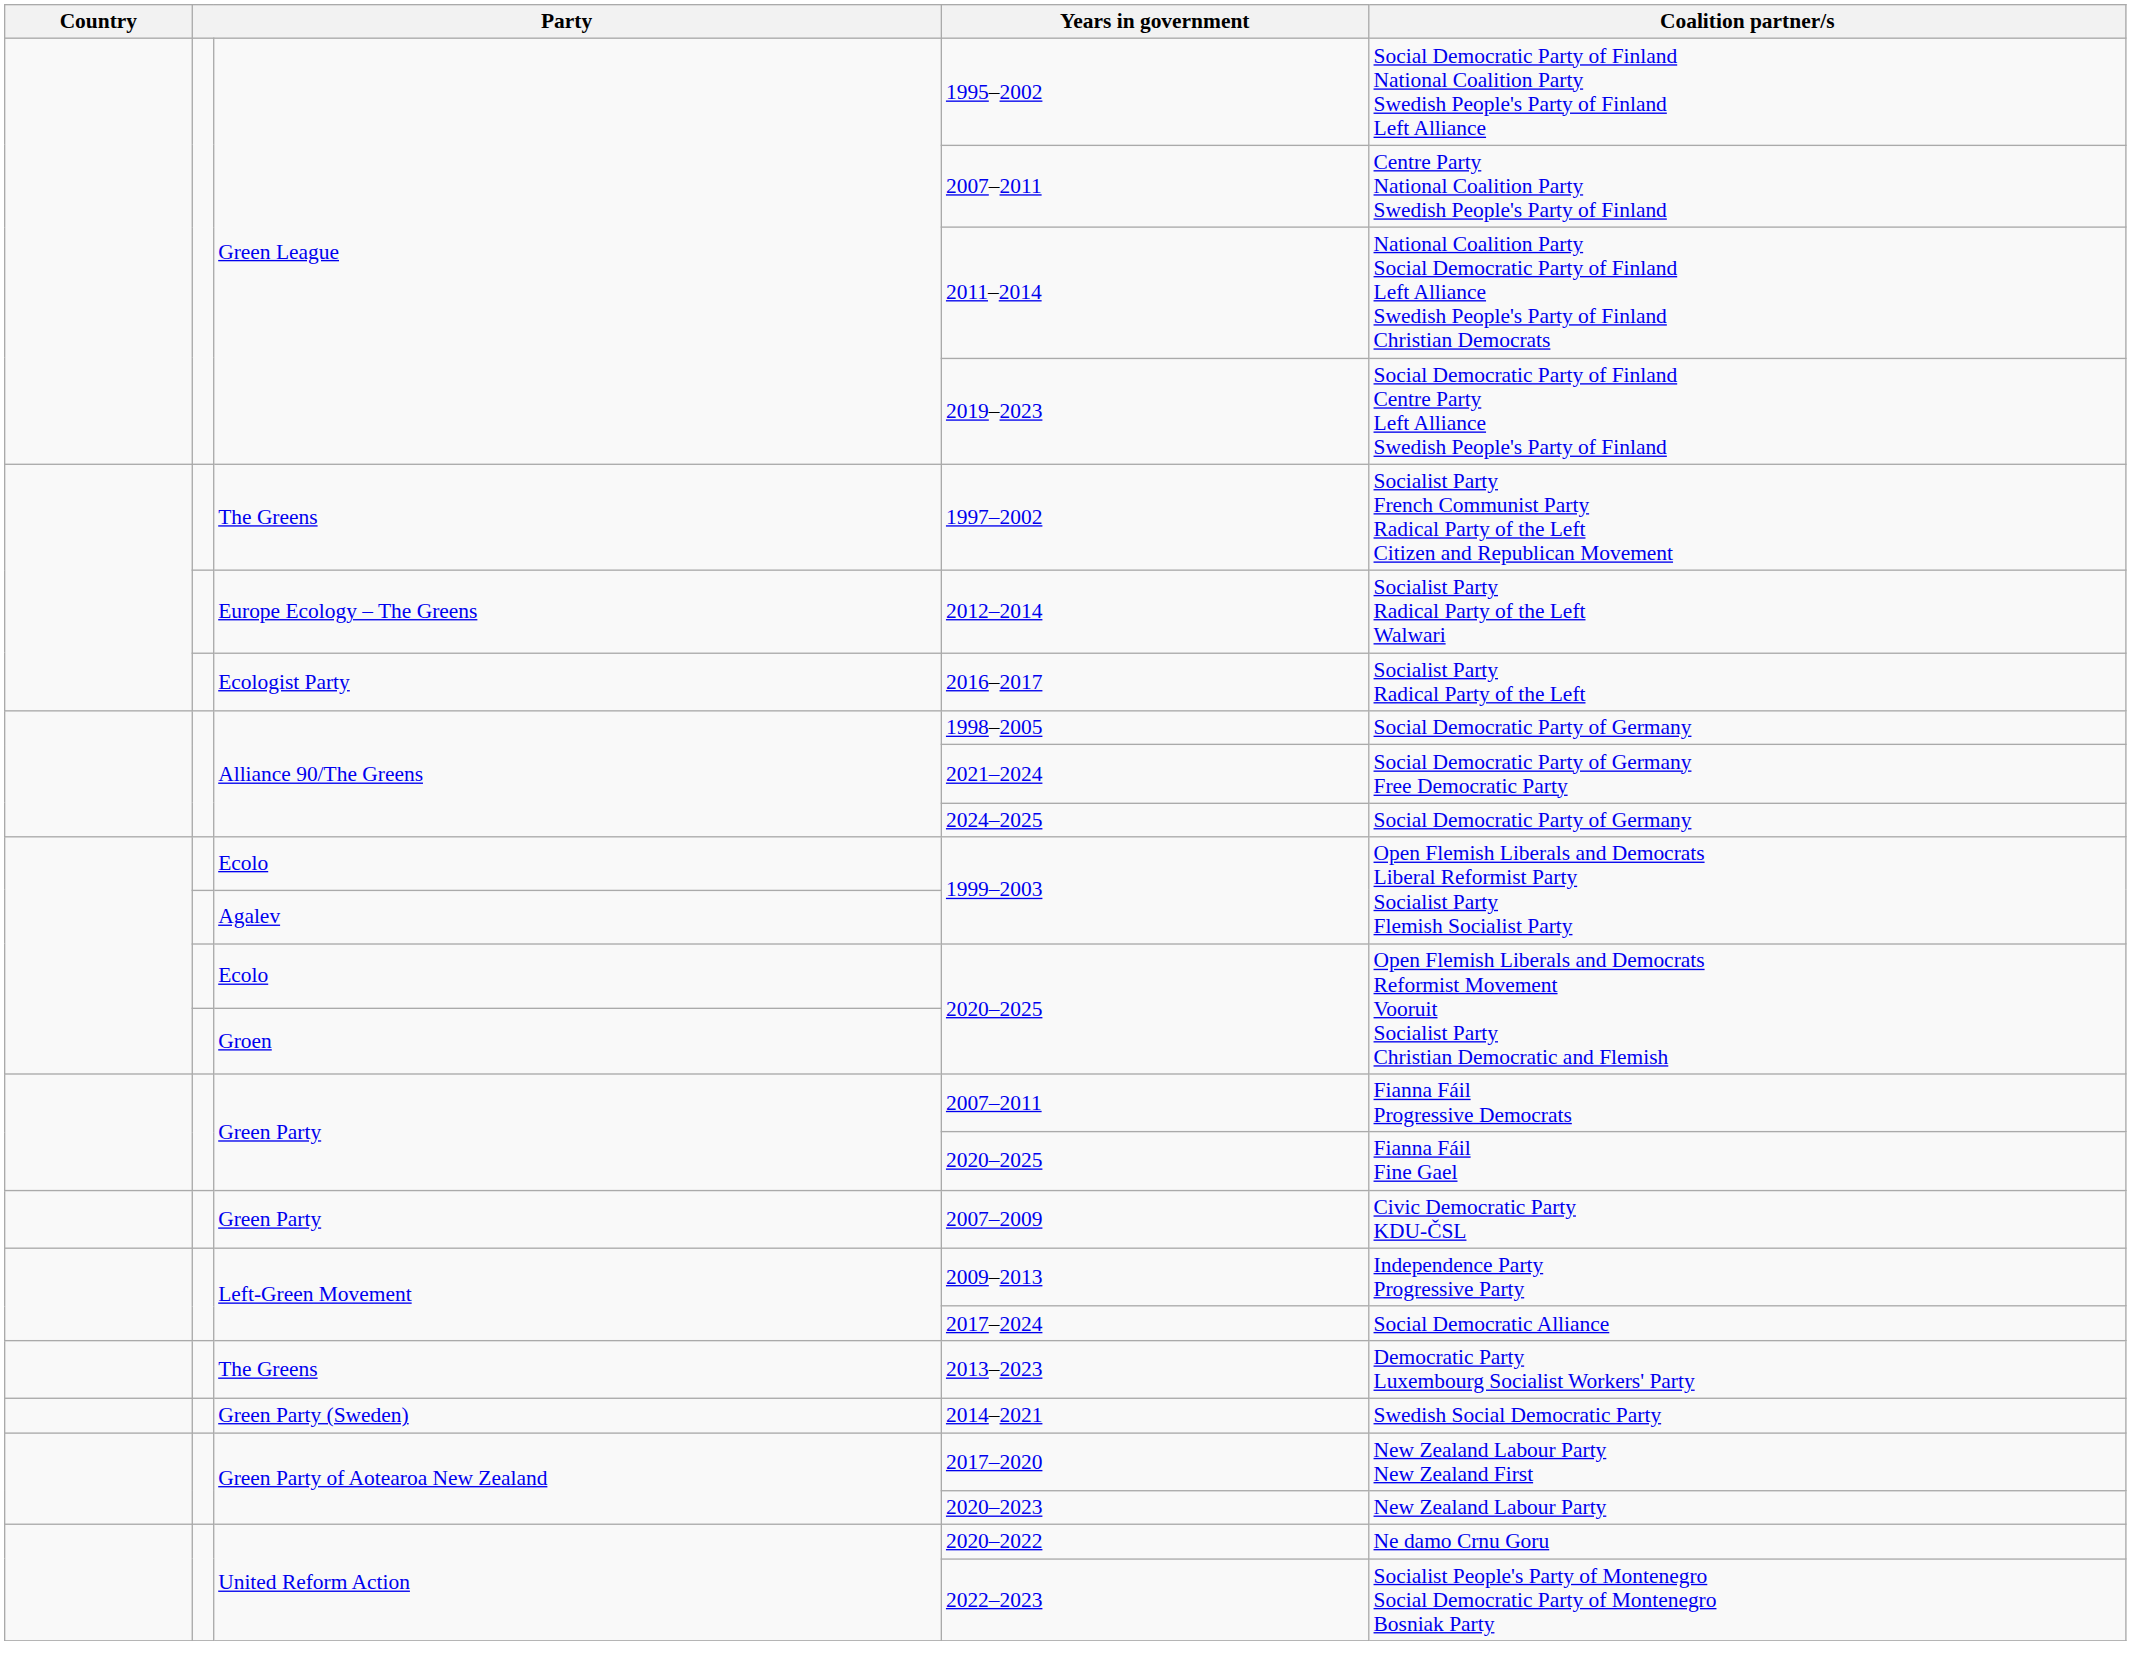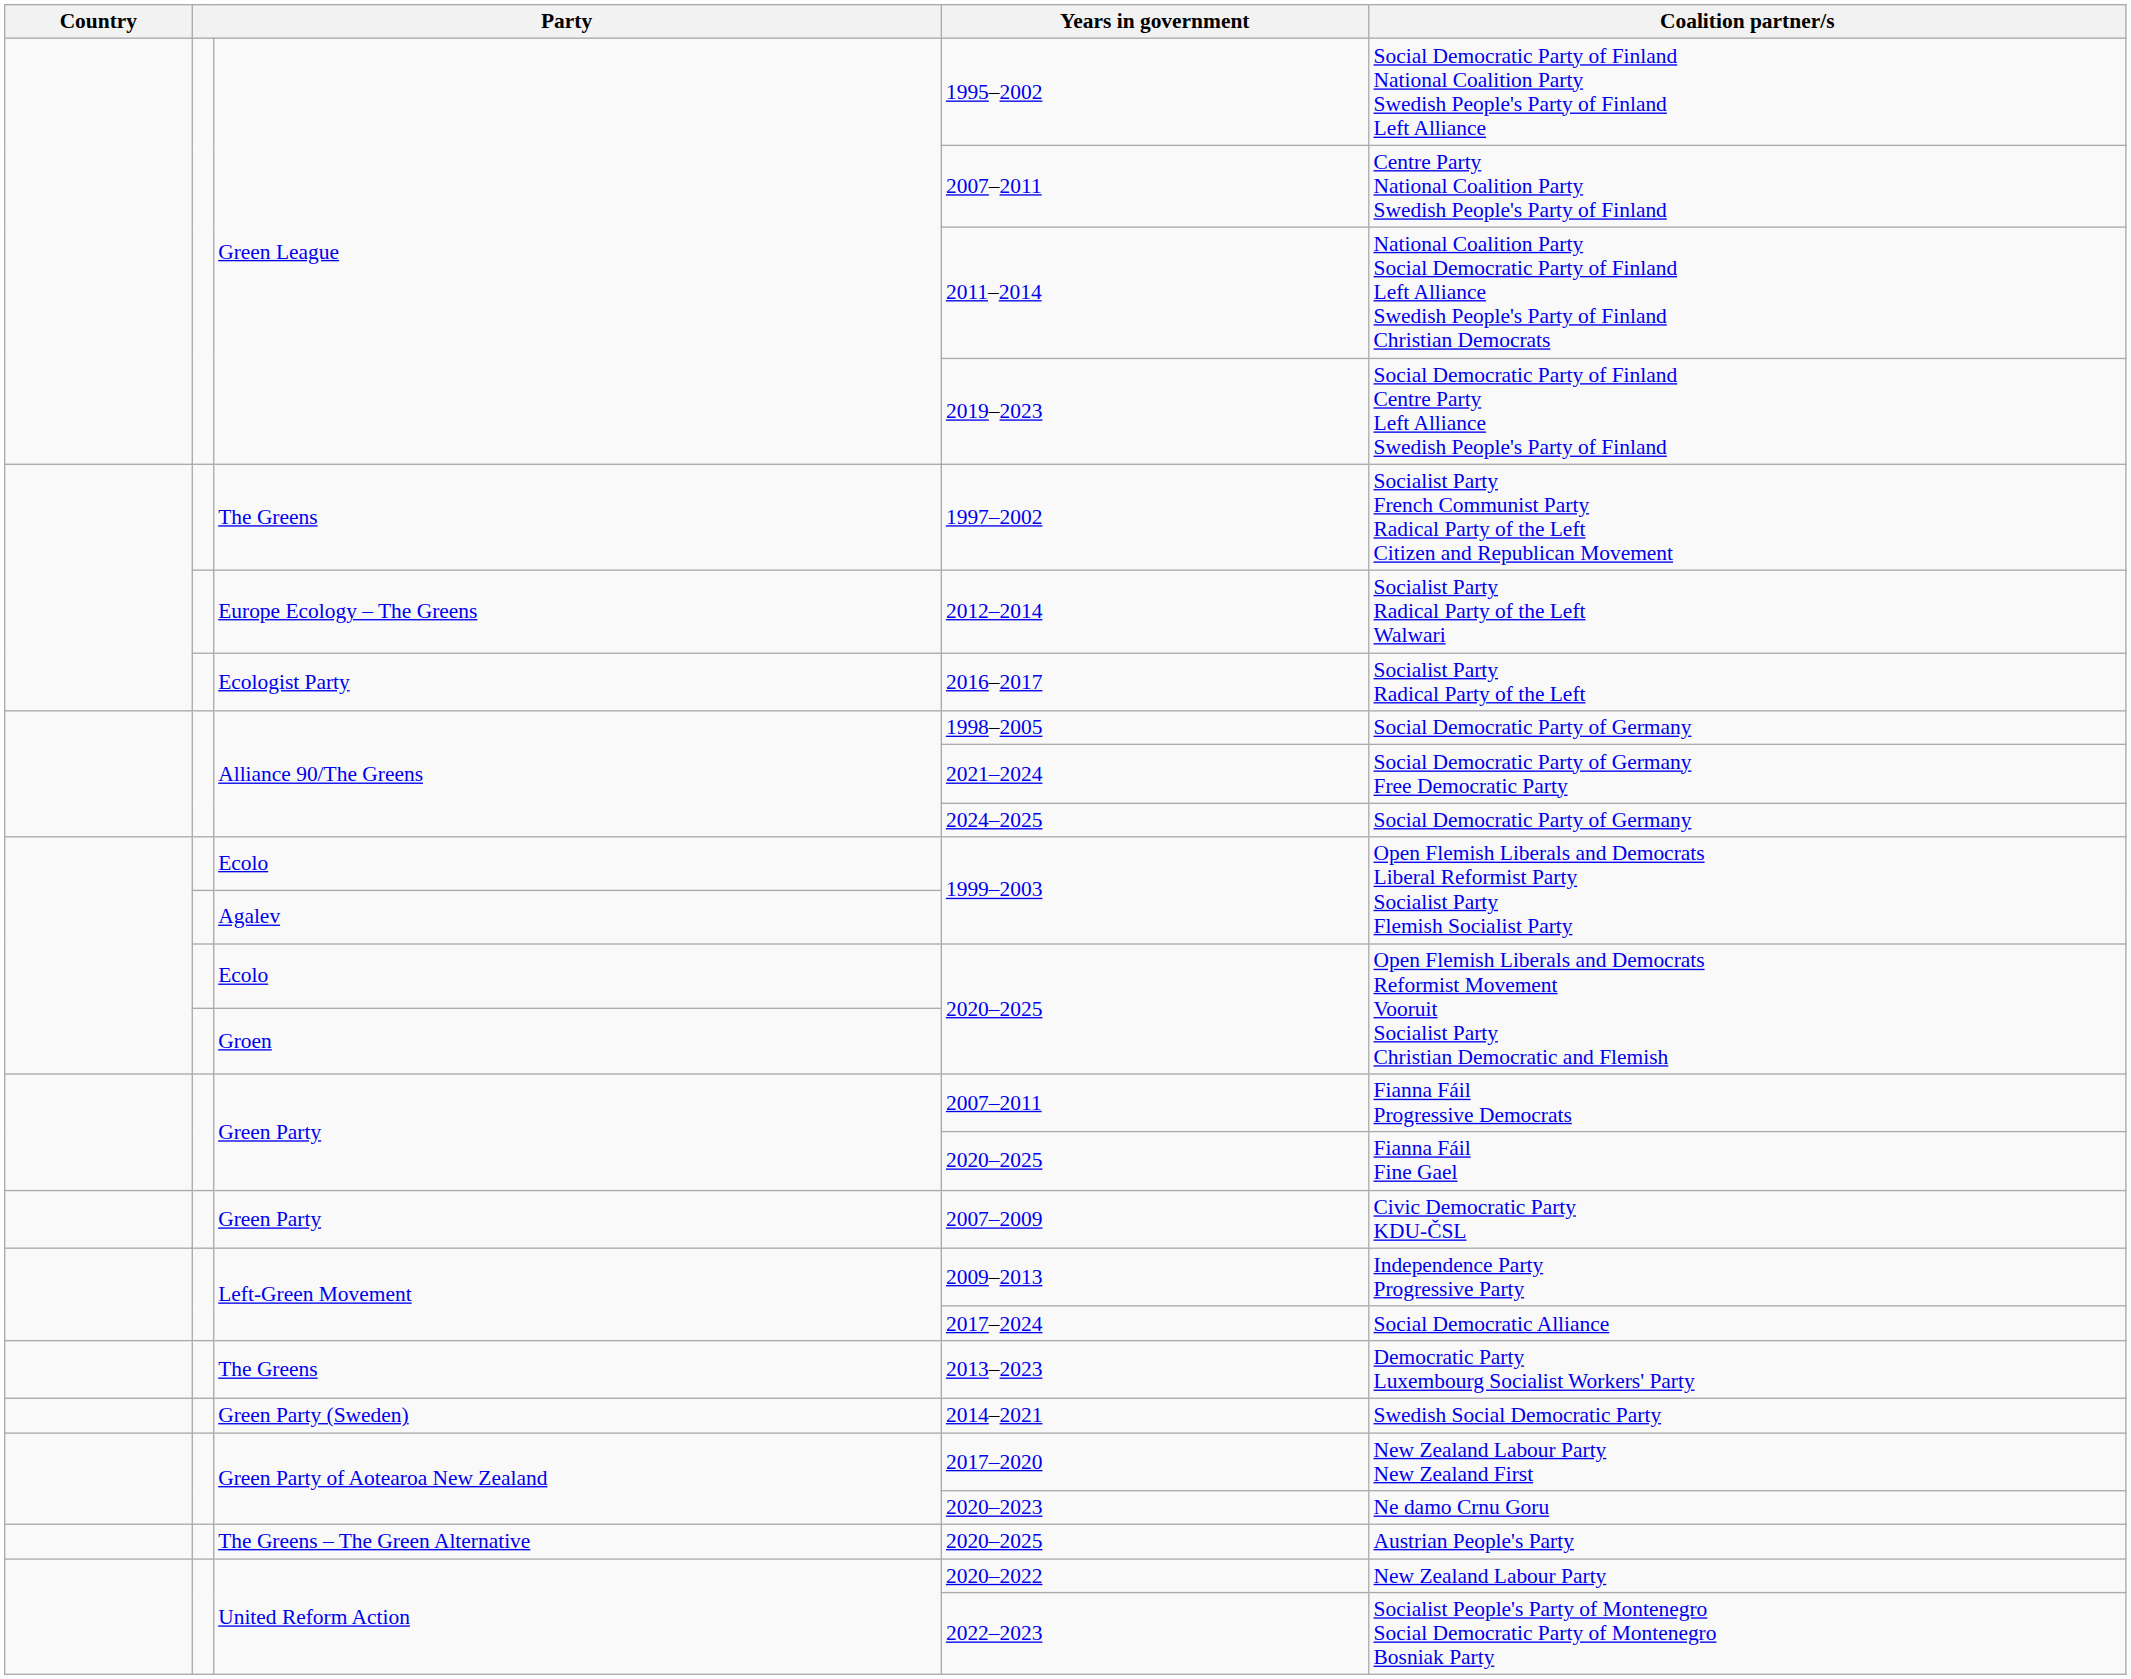2020–2023 | Coalition partner/s: New Zealand Labour Party -> Ne damo Crnu Goru
+ row: The Greens – The Green Alternative | 2020–2025 | Austrian People's Party
2020–2022 | Coalition partner/s: Ne damo Crnu Goru -> New Zealand Labour Party
